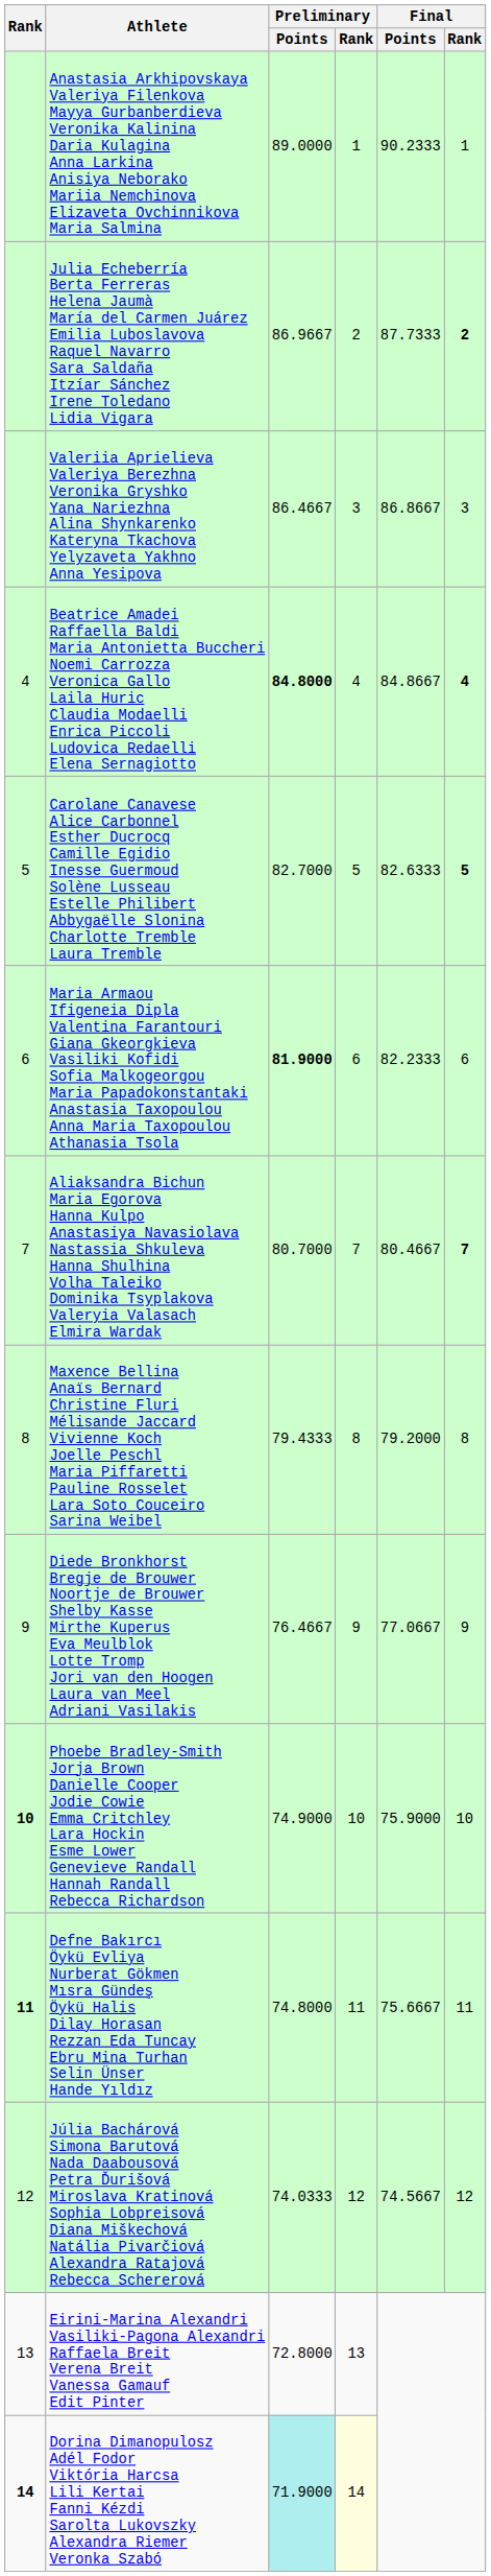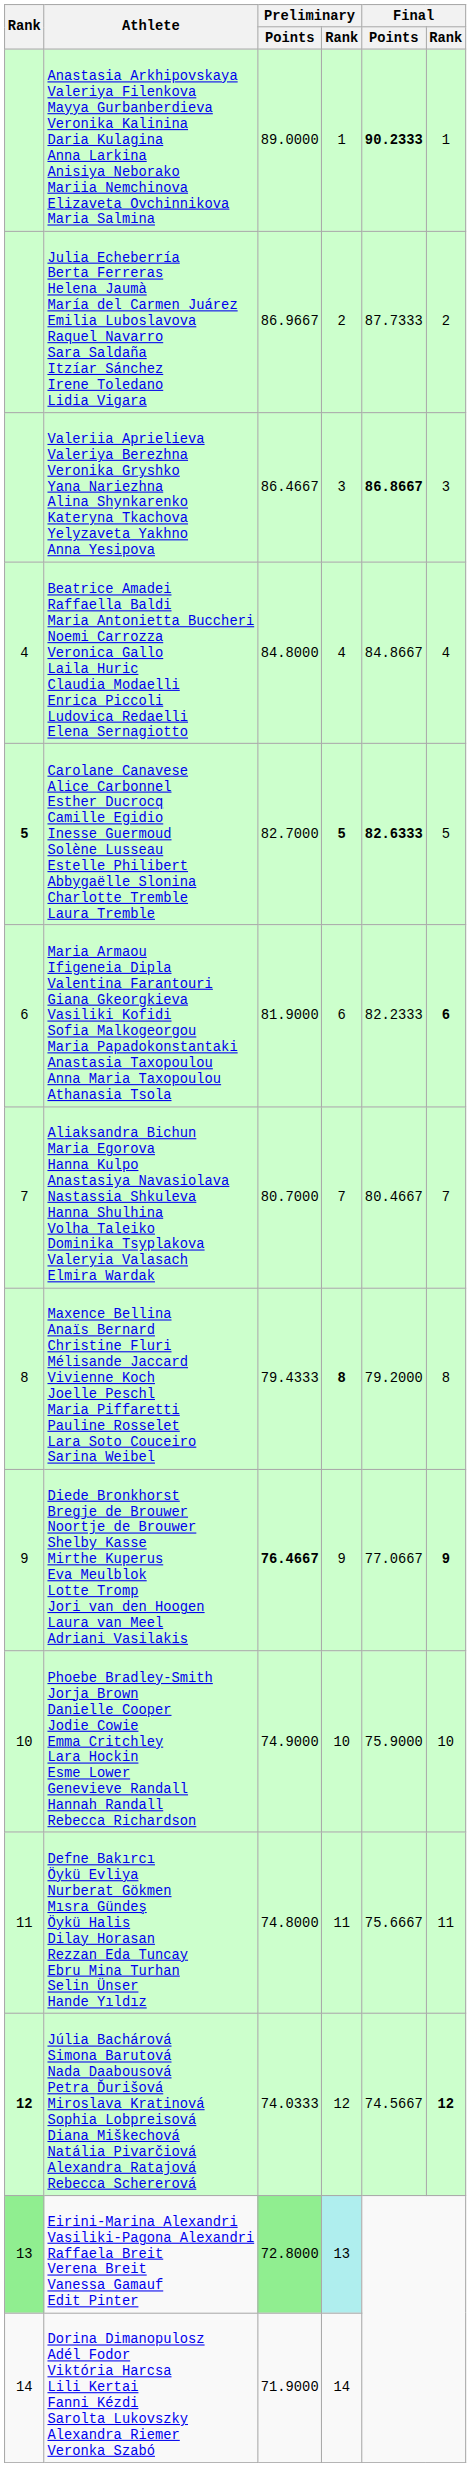row 3 | Final / Points: normal -> bold
row 4 | Final / Rank: bold -> normal
row 5 | Final / Points: normal -> bold
row 6 | Preliminary / Points: bold -> normal
row 6 | Final / Rank: bold -> normal
row 7 | Rank: normal -> bold
row 7 | Preliminary / Rank: normal -> bold
row 7 | Final / Points: normal -> bold
row 7 | Final / Rank: bold -> normal
row 8 | Preliminary / Points: bold -> normal
row 8 | Final / Rank: normal -> bold
row 9 | Final / Rank: bold -> normal
row 10 | Preliminary / Rank: normal -> bold
row 11 | Preliminary / Points: normal -> bold
row 11 | Final / Rank: normal -> bold
row 12 | Rank: bold -> normal
row 13 | Rank: bold -> normal
row 14 | Rank: normal -> bold
row 14 | Final / Rank: normal -> bold
row 15 | Rank: no background -> lightgreen background
row 15 | Preliminary / Points: no background -> lightgreen background
row 15 | Preliminary / Rank: no background -> paleturquoise background
row 16 | Rank: bold -> normal
row 16 | Preliminary / Points: paleturquoise background -> no background
row 16 | Preliminary / Rank: lightyellow background -> no background
